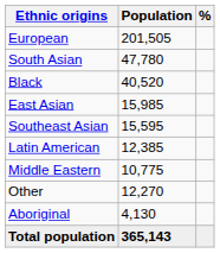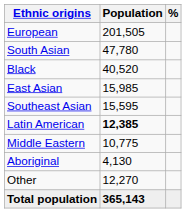Latin American | Population: normal -> bold
rows swapped: Aboriginal <-> Other
